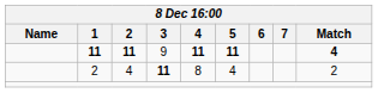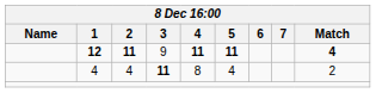row 3 | 1: 11 -> 12
row 4 | 1: 2 -> 4
